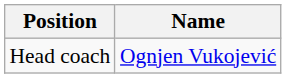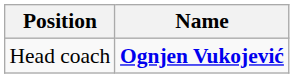Head coach | Name: normal -> bold
